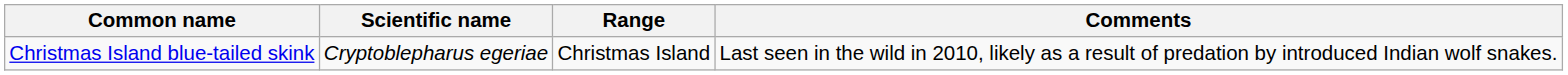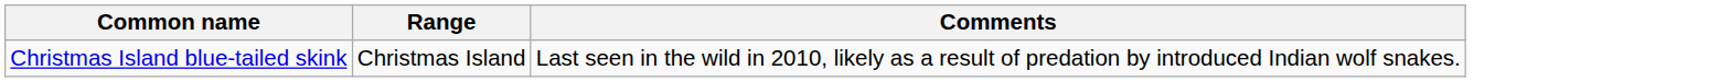- column: Scientific name | Cryptoblepharus egeriae
